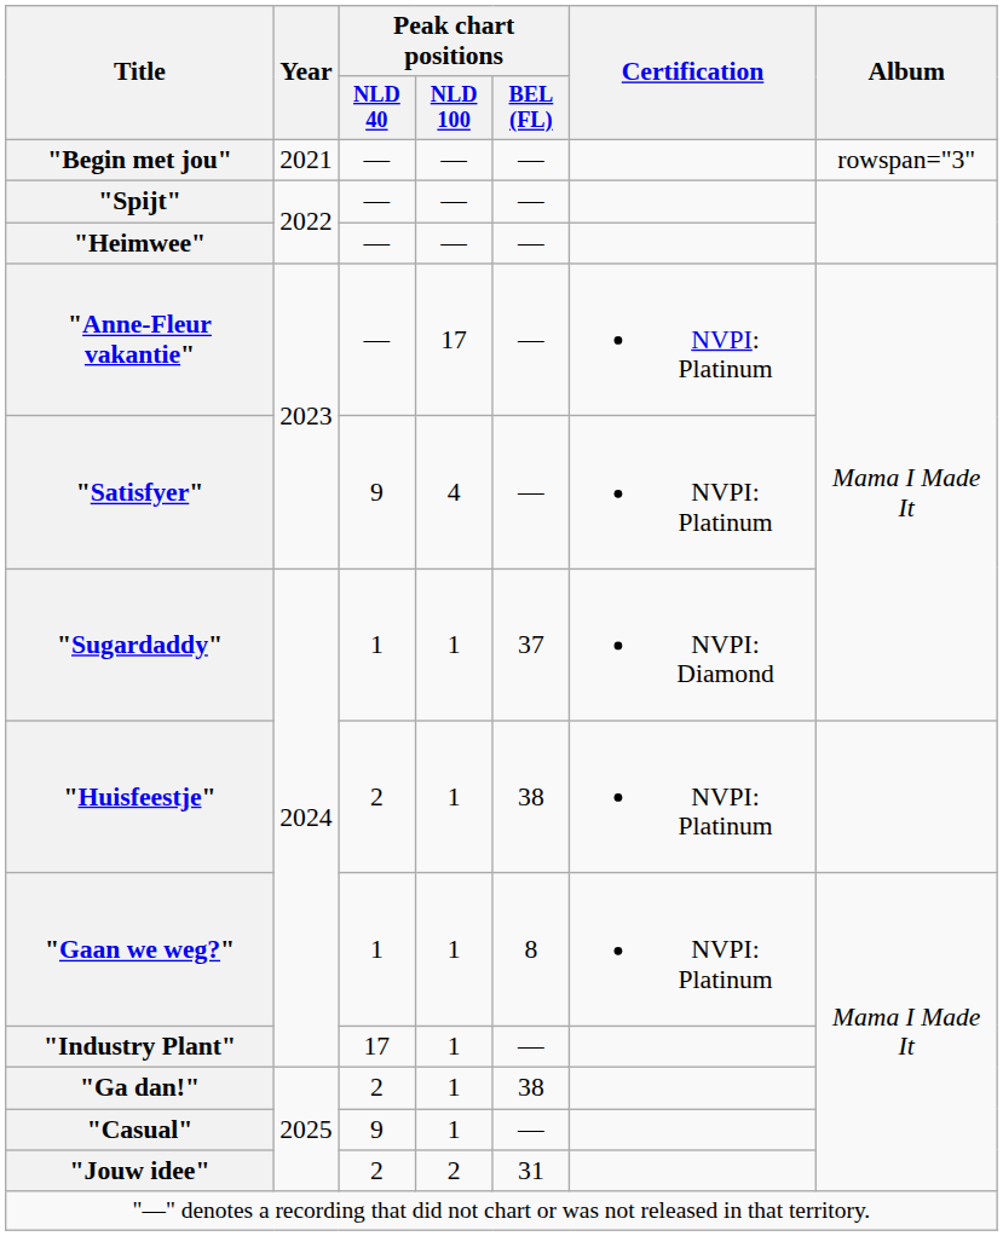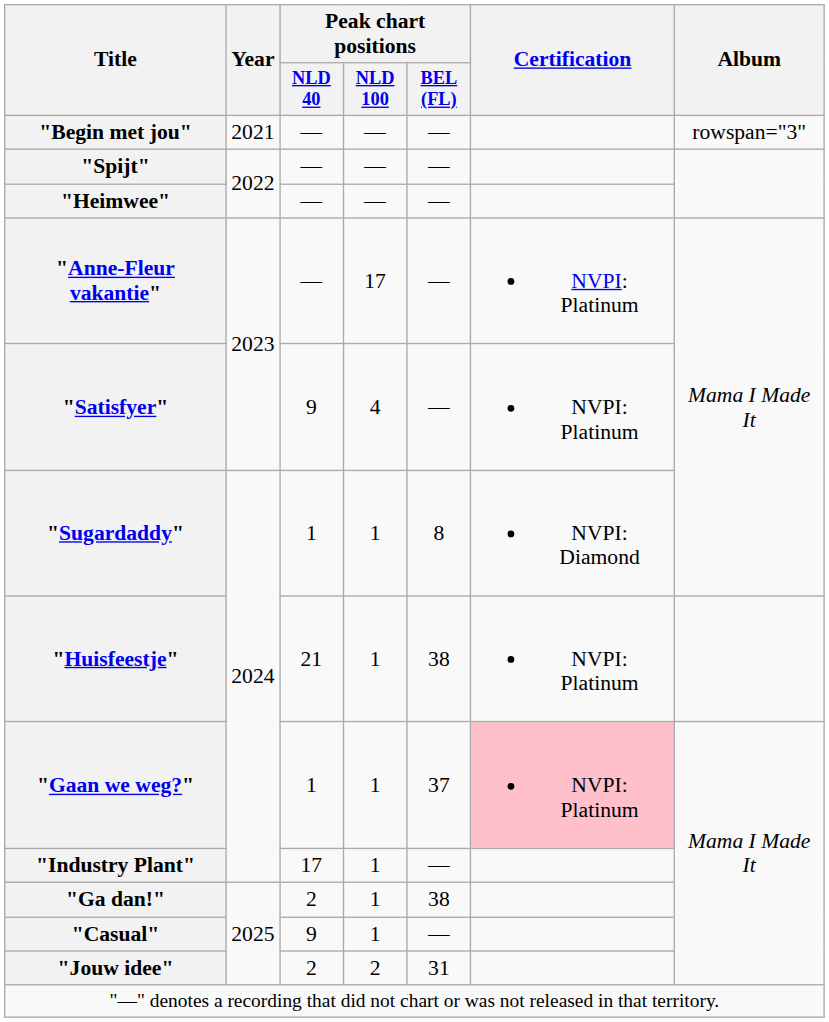"Sugardaddy" | Peak chart positions / BEL (FL): 37 -> 8
"Huisfeestje" | Peak chart positions / NLD 40: 2 -> 21
"Gaan we weg?" | Peak chart positions / BEL (FL): 8 -> 37
"Gaan we weg?" | Certification: no background -> pink background
